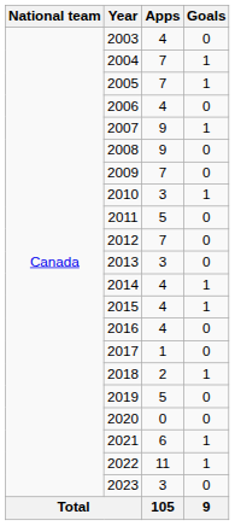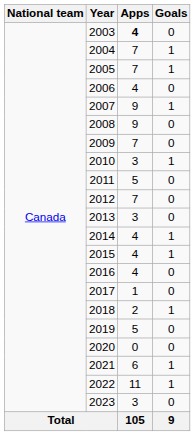2003 | Apps: normal -> bold
